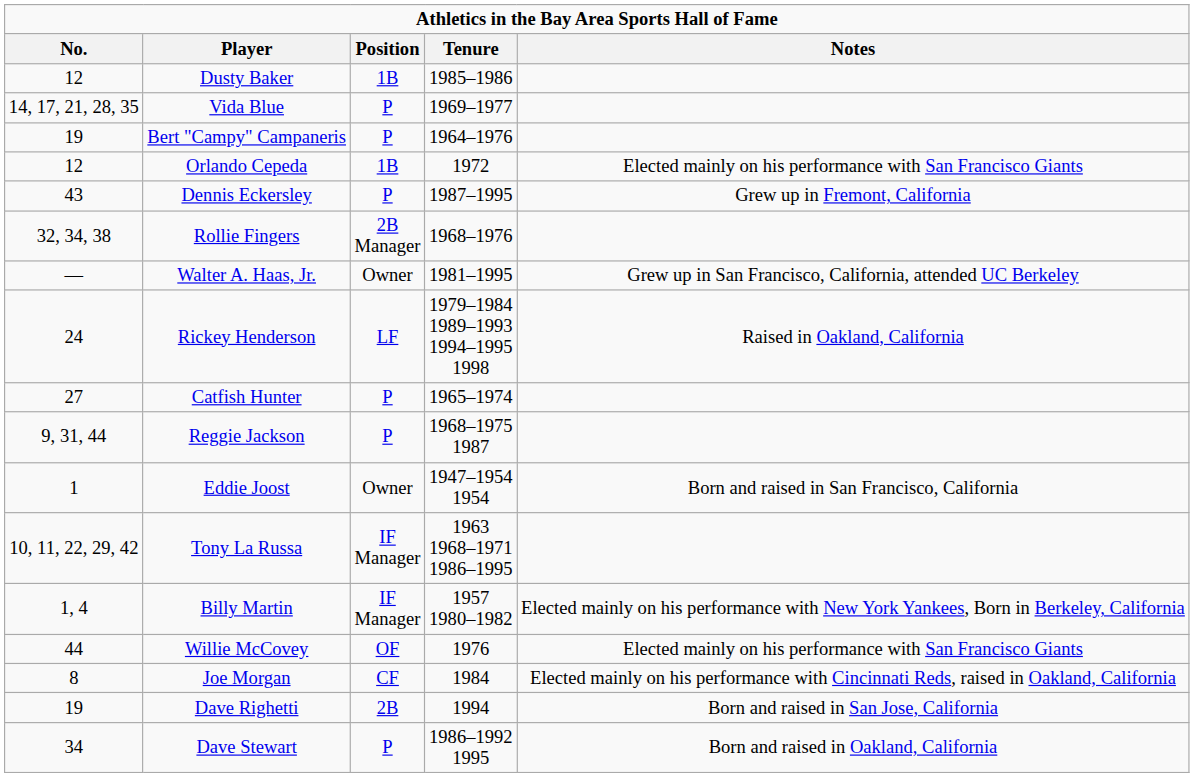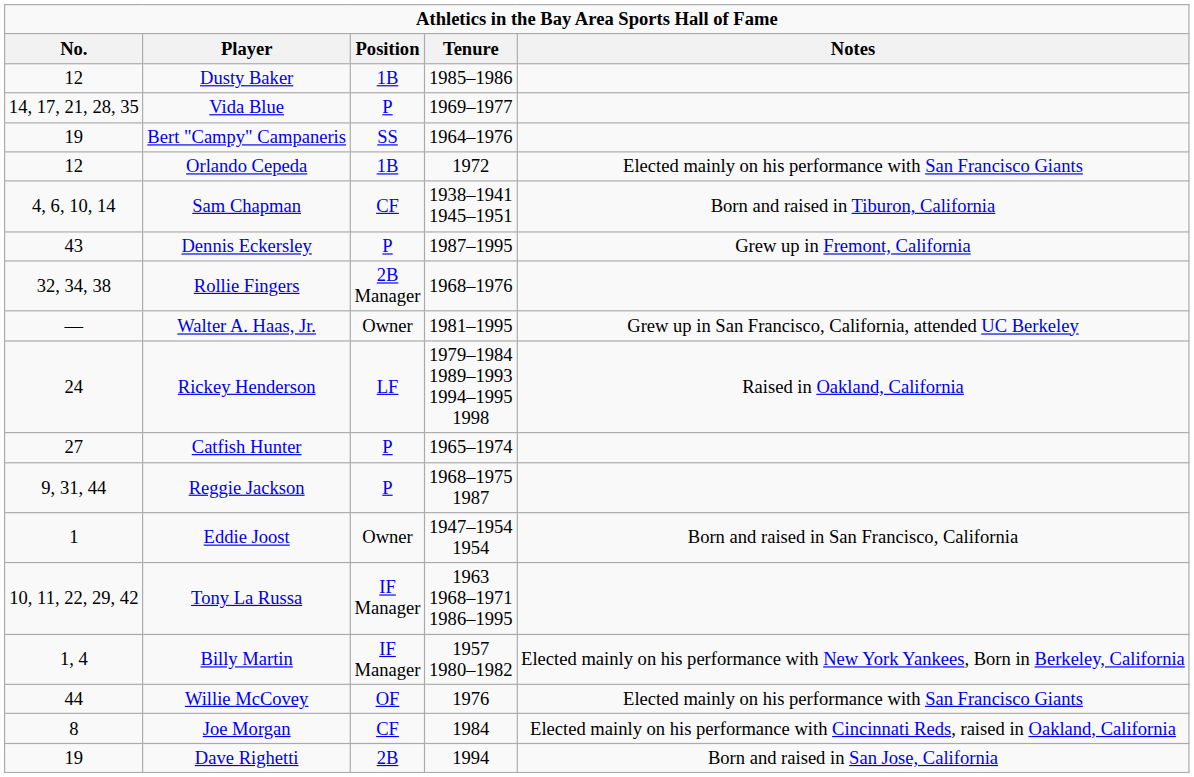Bert "Campy" Campaneris | Position: P -> SS
+ row: 4, 6, 10, 14 | Sam Chapman | CF | 1938–1941 1945–1951 | Born and raised in Tiburon, California
- row: 34 | Dave Stewart | P | 1986–1992 1995 | Born and raised in Oakland, California
